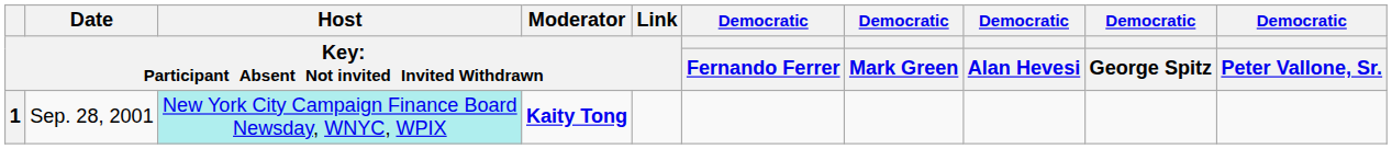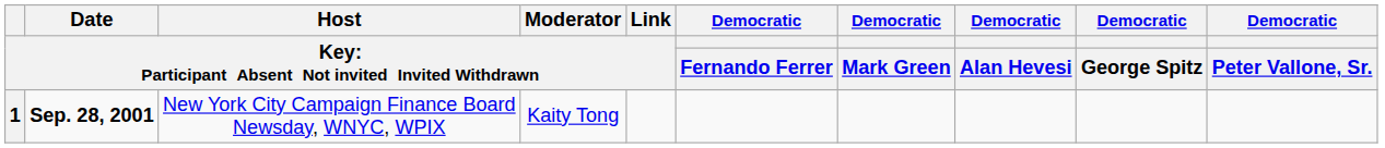1 | column 2: normal -> bold
1 | column 3: paleturquoise background -> no background
1 | column 4: bold -> normal
